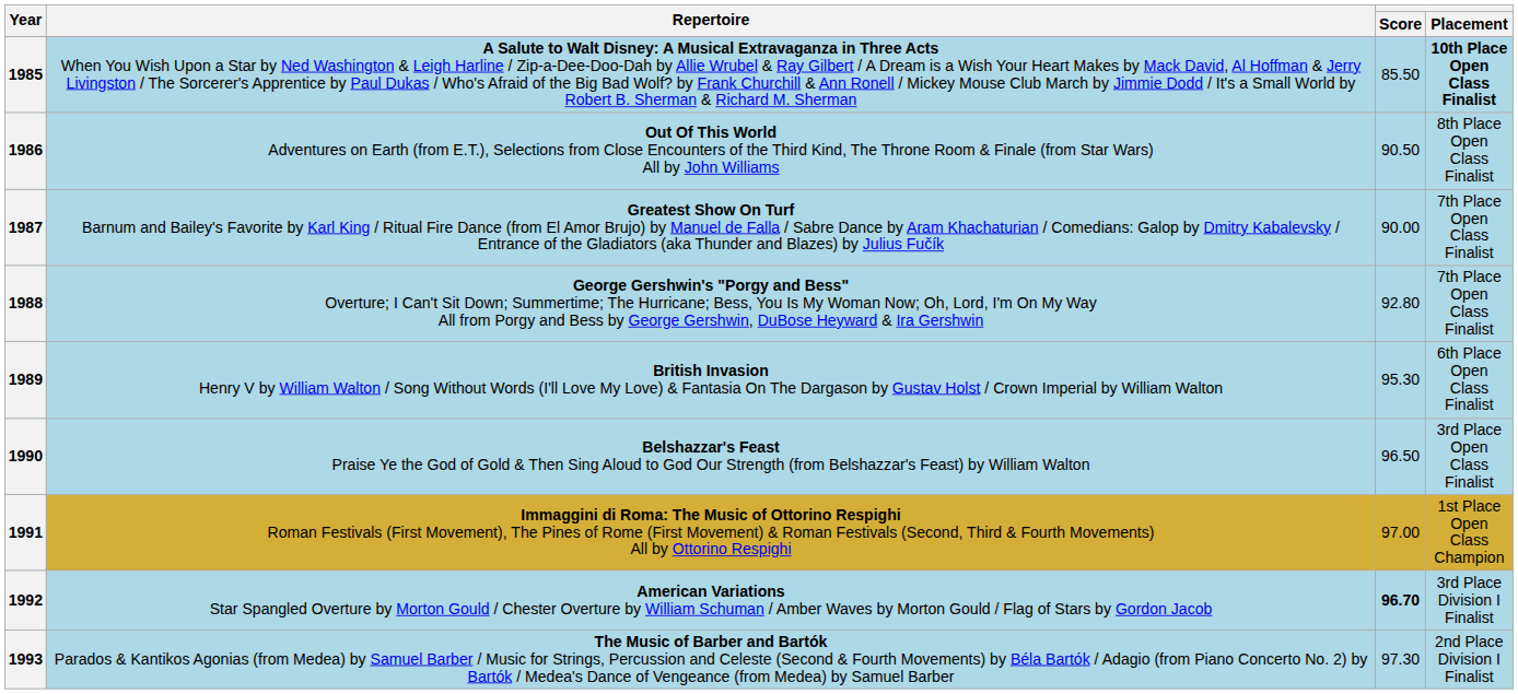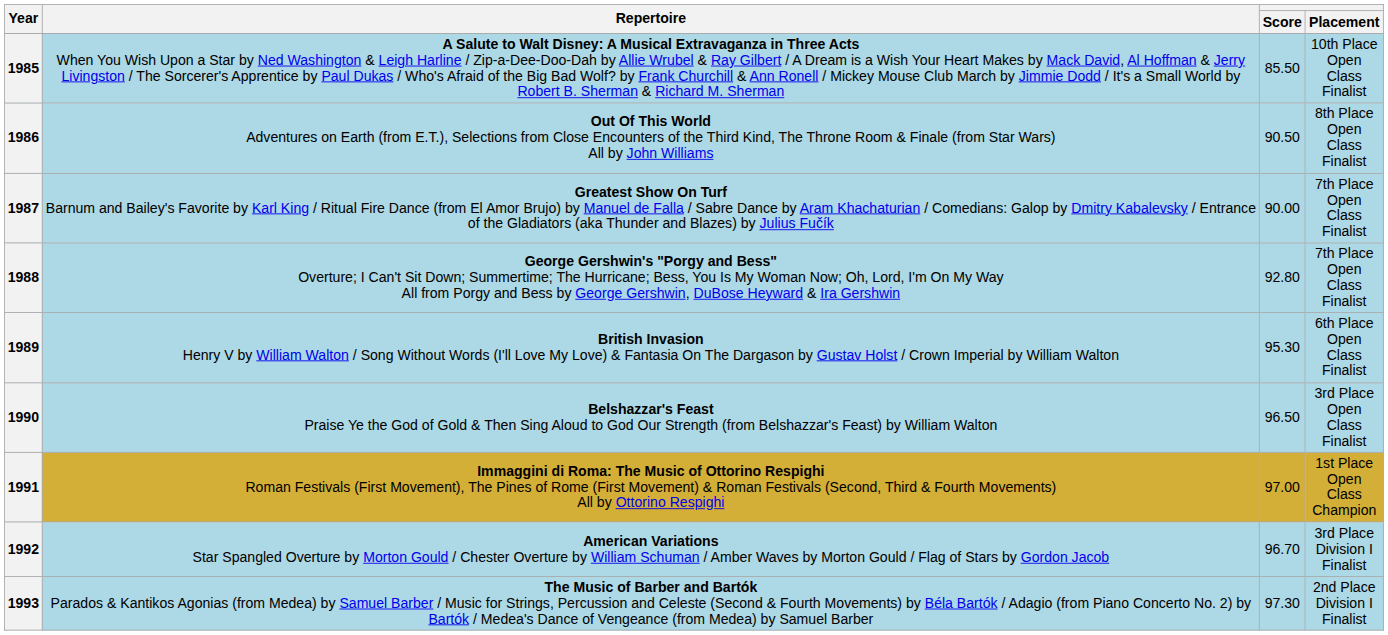1985 | Placement: bold -> normal
1992 | Score: bold -> normal
